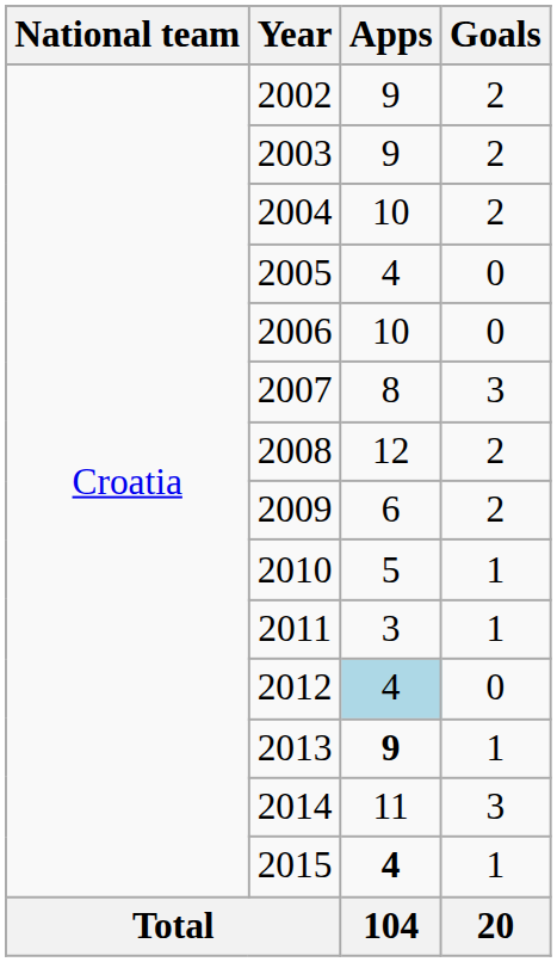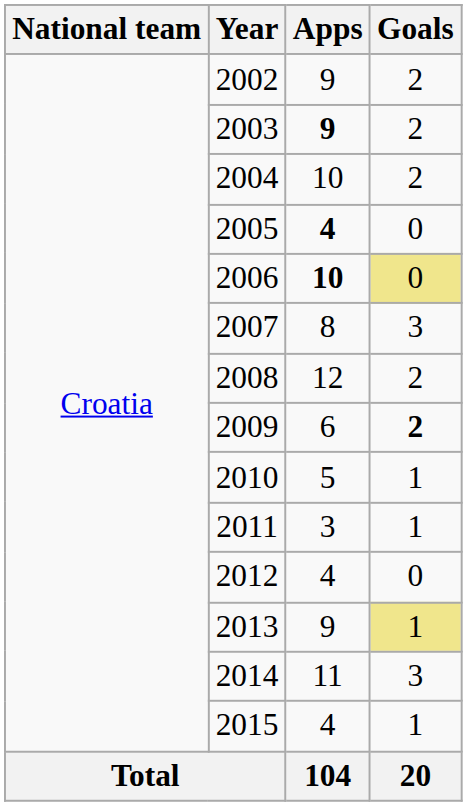2003 | Apps: normal -> bold
2005 | Apps: normal -> bold
2006 | Apps: normal -> bold
2006 | Goals: no background -> khaki background
2009 | Goals: normal -> bold
2012 | Apps: lightblue background -> no background
2013 | Apps: bold -> normal
2013 | Goals: no background -> khaki background
2015 | Apps: bold -> normal
